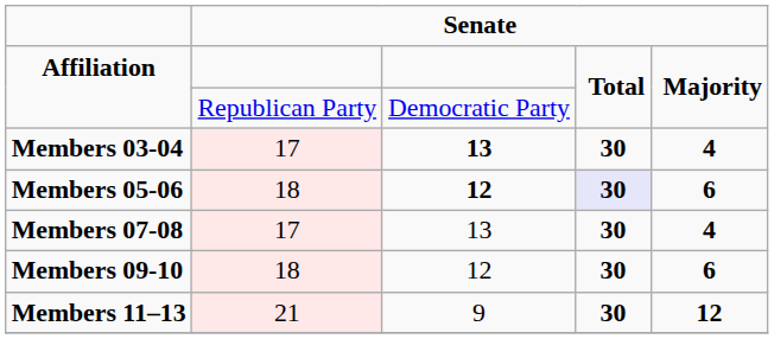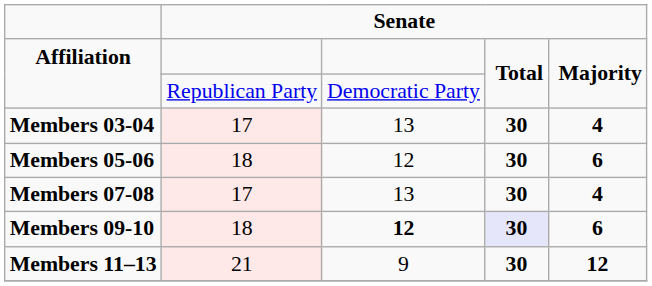Members 03-04 | column 3: bold -> normal
Members 05-06 | column 3: bold -> normal
Members 05-06 | column 4: lavender background -> no background
Members 09-10 | column 3: normal -> bold
Members 09-10 | column 4: no background -> lavender background
